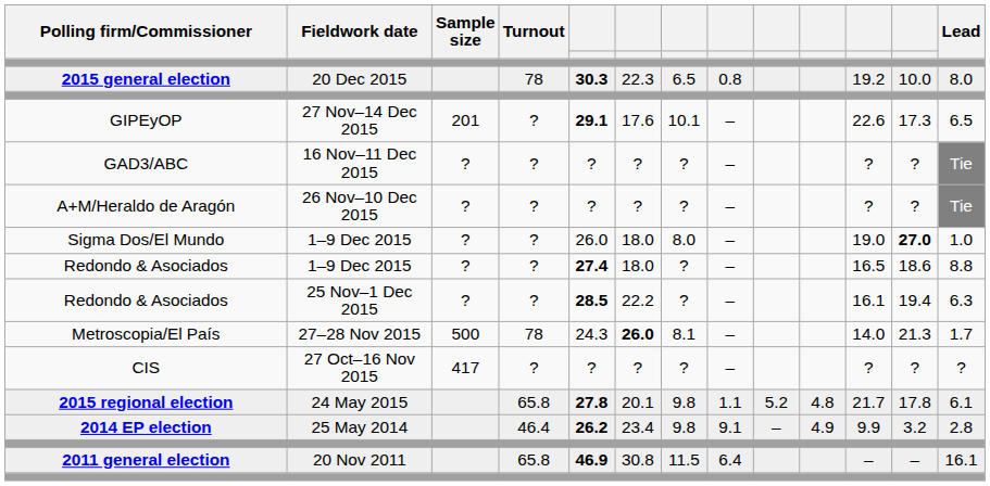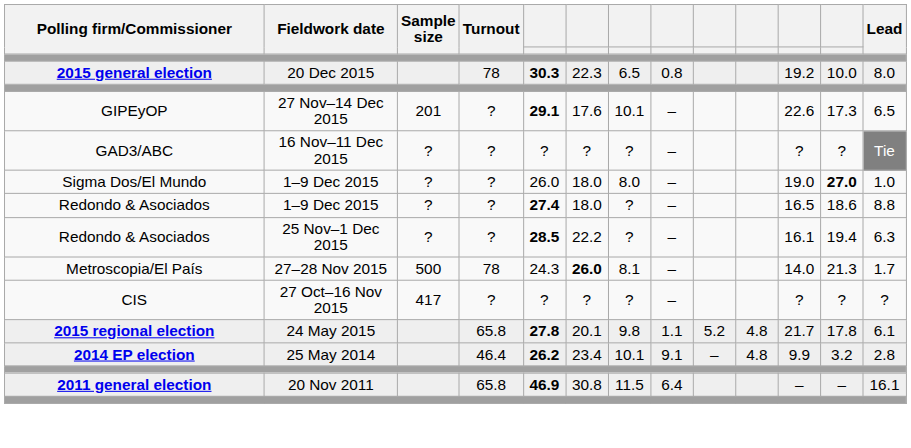- row: A+M/Heraldo de Aragón | 26 Nov–10 Dec 2015 | ? | ? | ? | ? | ? | – | ? | ? | Tie
2014 EP election | column 7: 9.8 -> 10.1
2014 EP election | column 10: 4.9 -> 4.8
